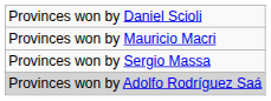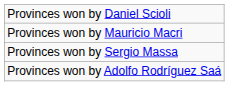row 4 | column 1: lightgrey background -> no background
